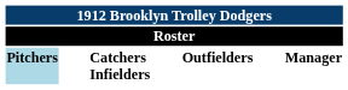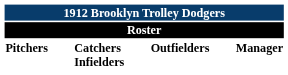Pitchers | column 1: lightblue background -> no background
